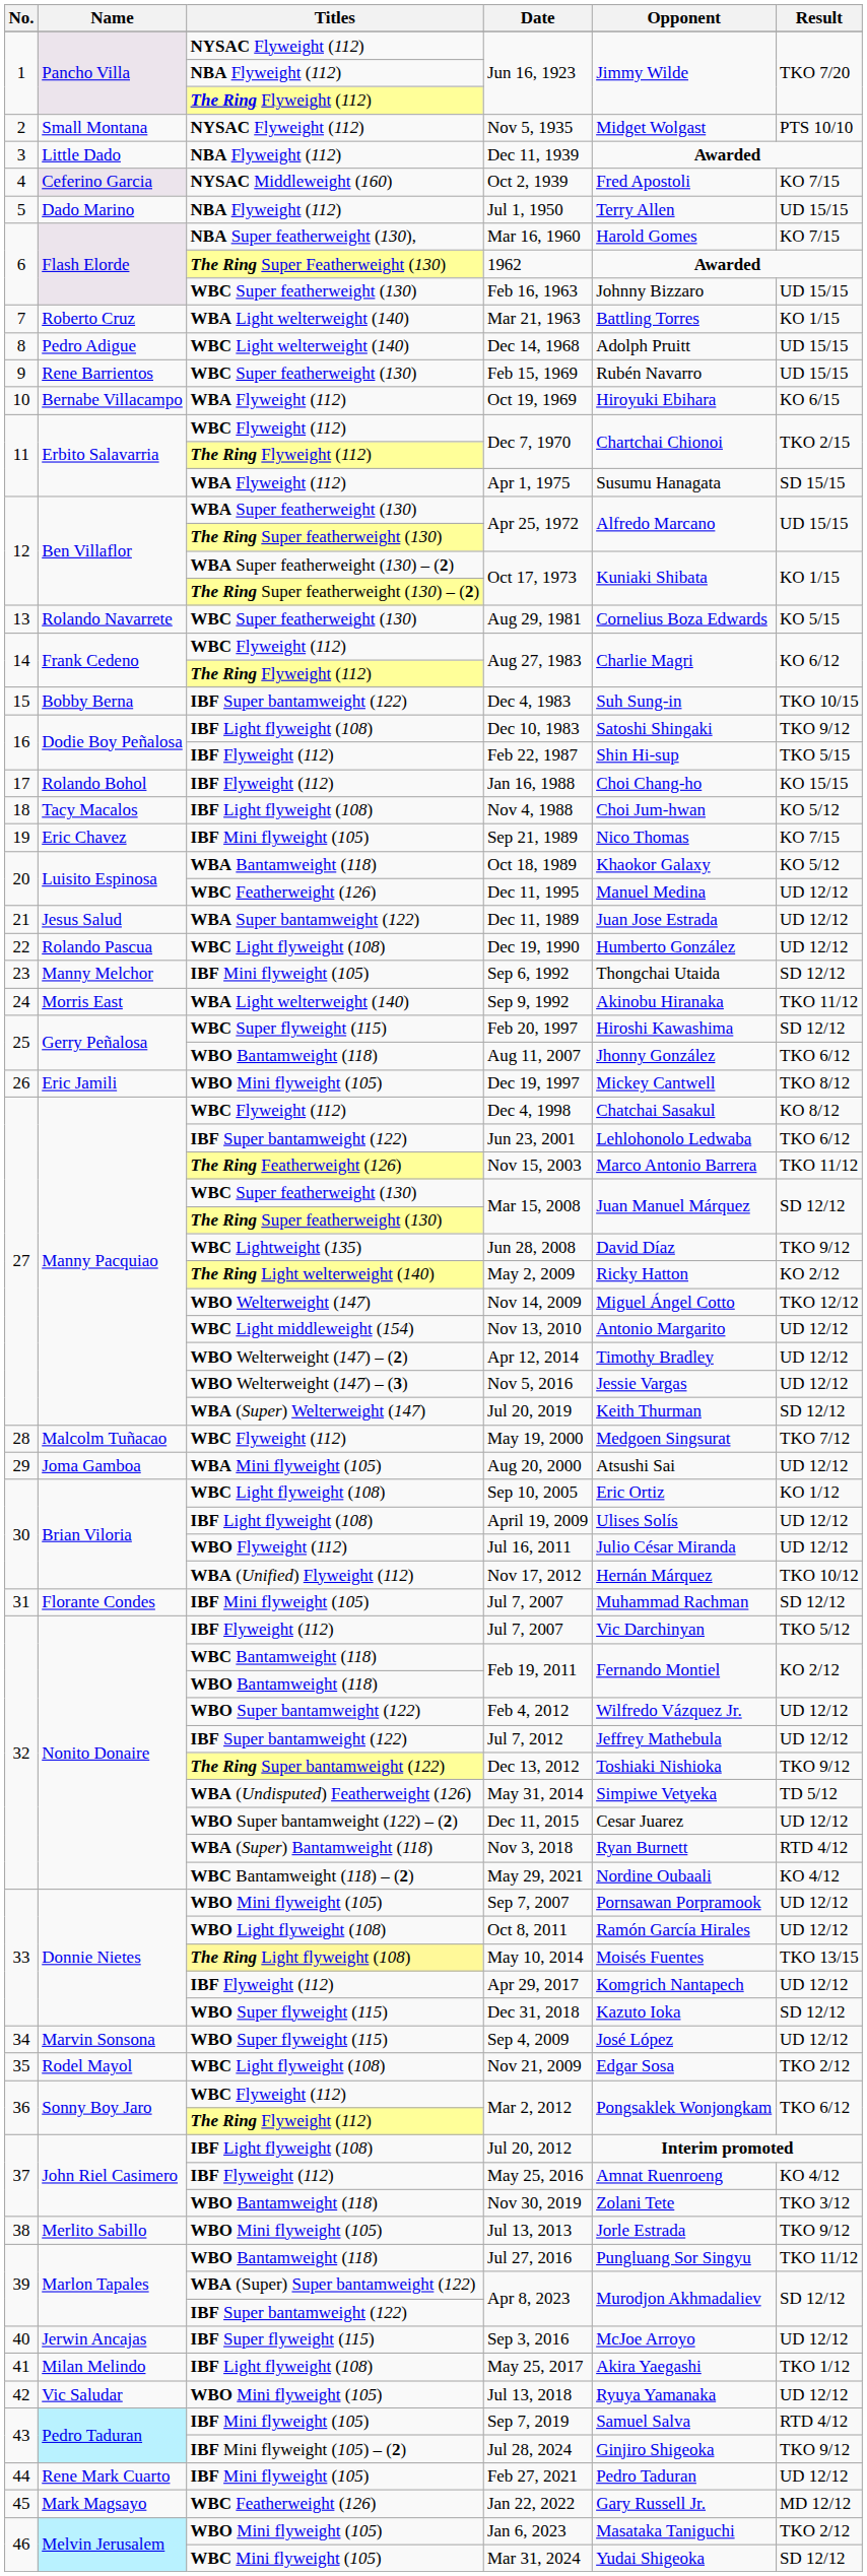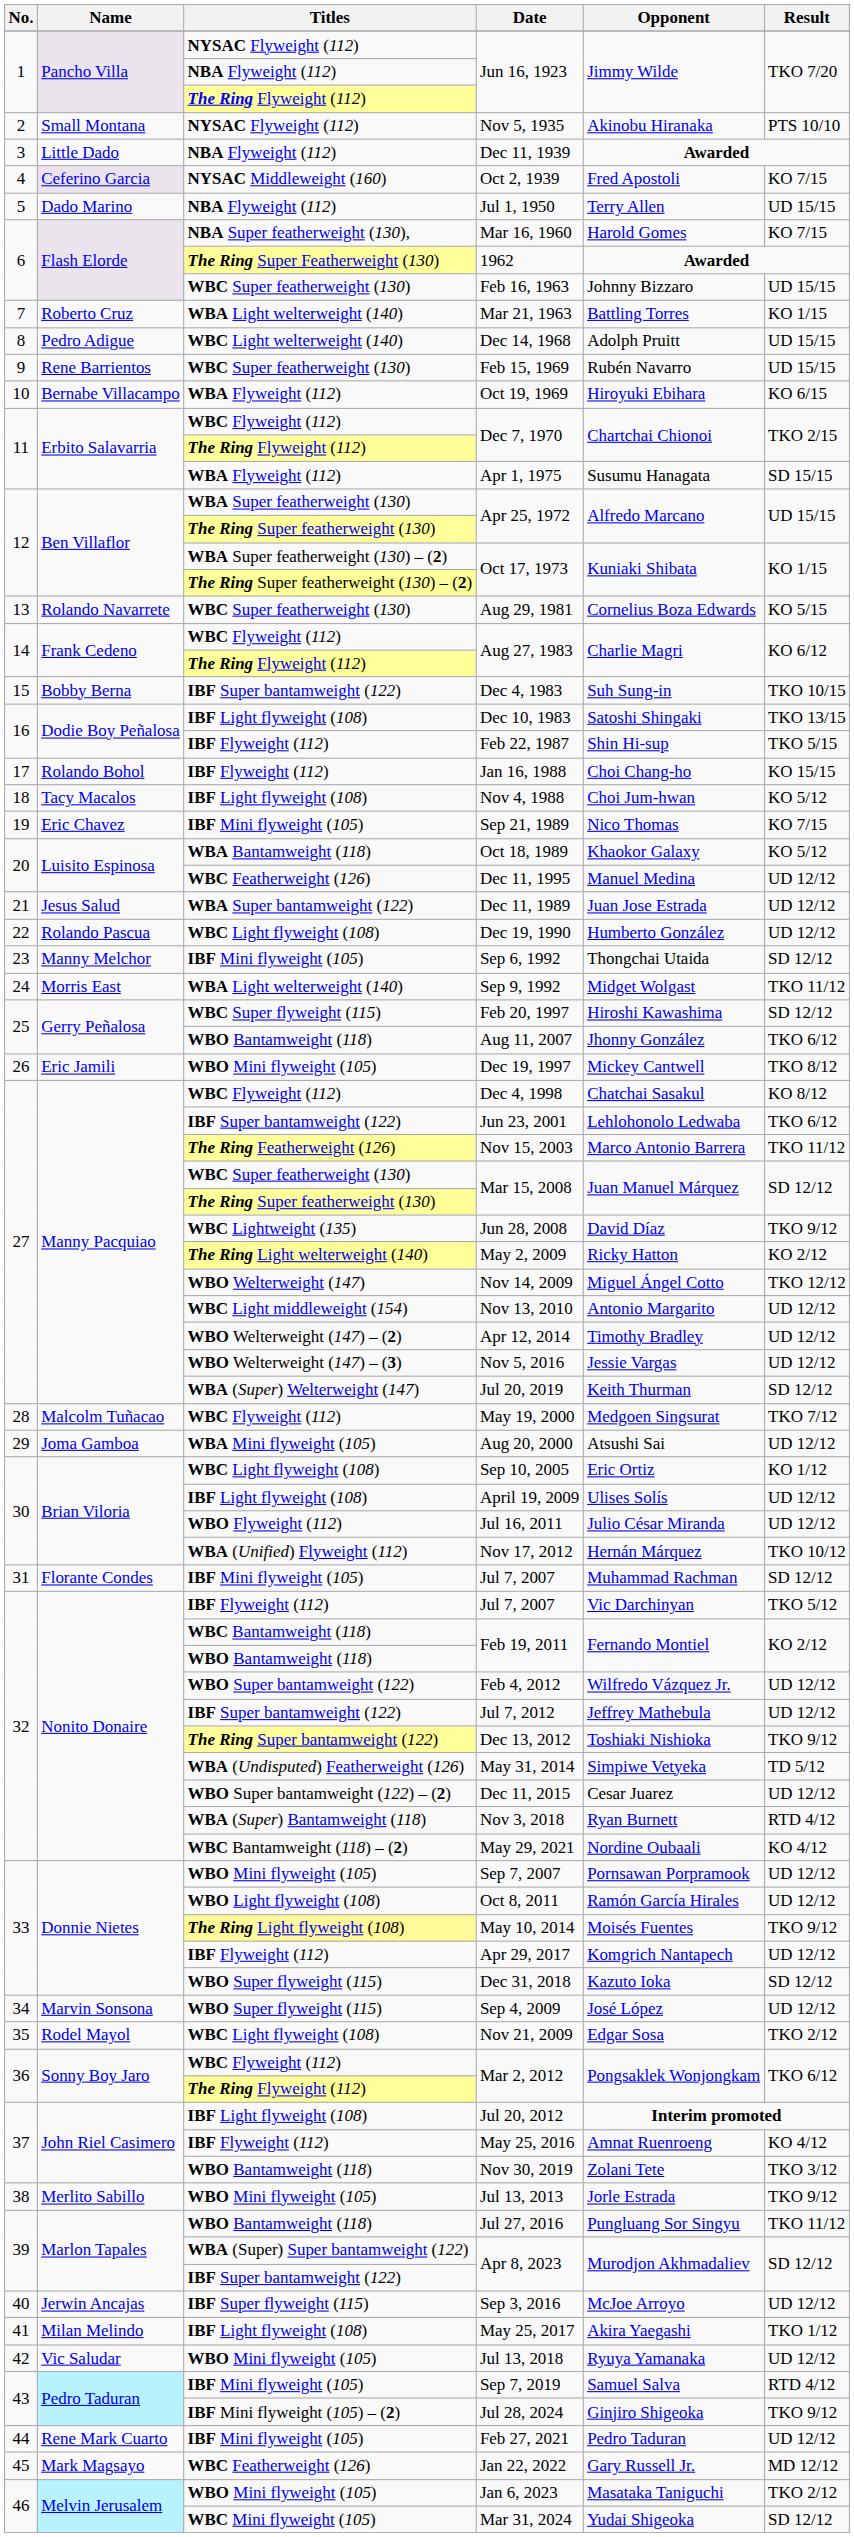Nov 5, 1935 | Opponent: Midget Wolgast -> Akinobu Hiranaka
Dec 10, 1983 | Result: TKO 9/12 -> TKO 13/15
Sep 9, 1992 | Opponent: Akinobu Hiranaka -> Midget Wolgast
May 10, 2014 | Result: TKO 13/15 -> TKO 9/12
